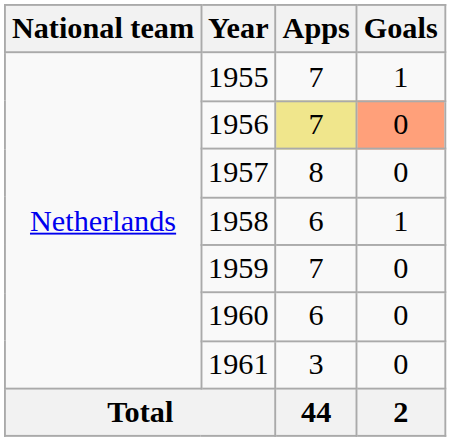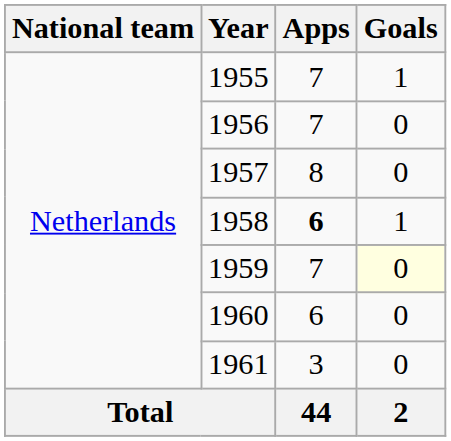1956 | Apps: khaki background -> no background
1956 | Goals: lightsalmon background -> no background
1958 | Apps: normal -> bold
1959 | Goals: no background -> lightyellow background
